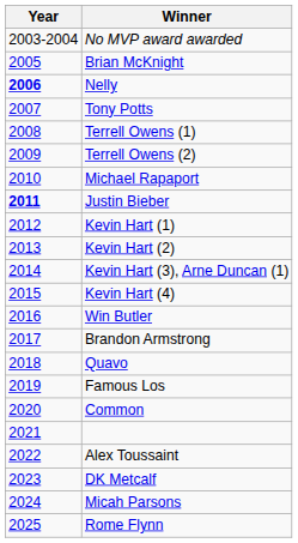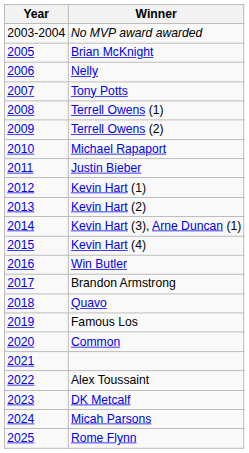Nelly | Year: bold -> normal
Justin Bieber | Year: bold -> normal
